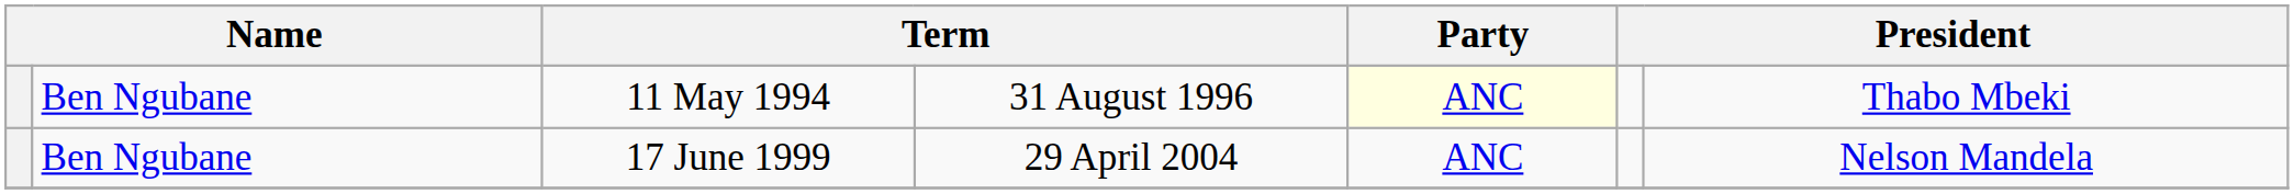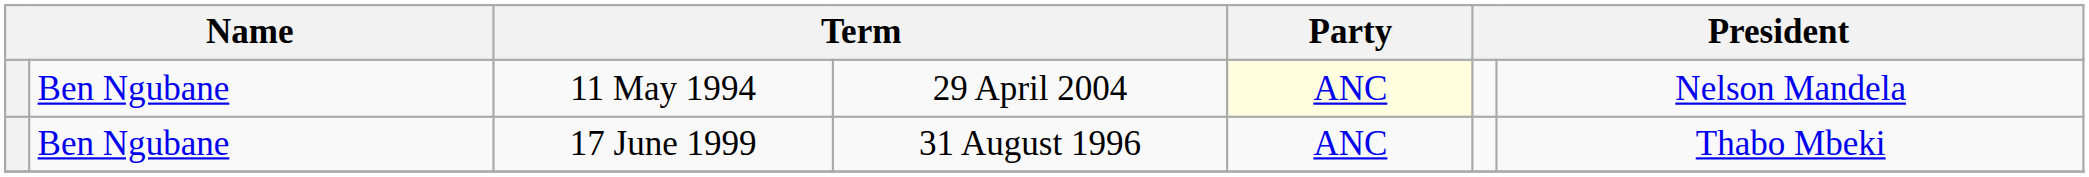11 May 1994 | column 4: 31 August 1996 -> 29 April 2004
11 May 1994 | column 7: Thabo Mbeki -> Nelson Mandela
17 June 1999 | column 4: 29 April 2004 -> 31 August 1996
17 June 1999 | column 7: Nelson Mandela -> Thabo Mbeki
